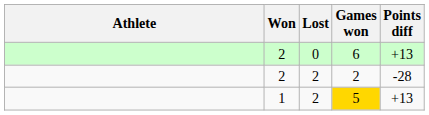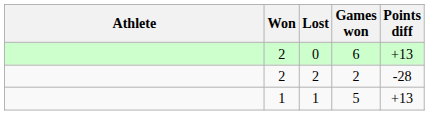row 4 | Lost: 2 -> 1
row 4 | Games won: gold background -> no background
